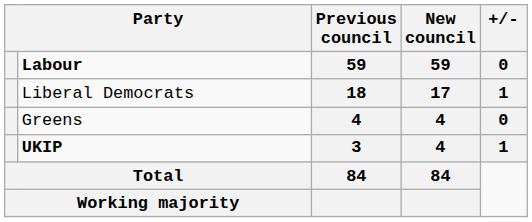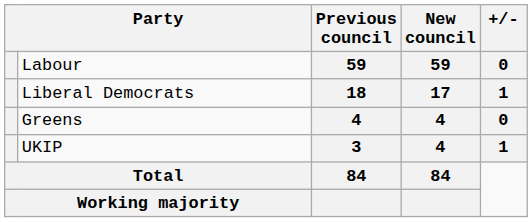Labour | column 2: bold -> normal
UKIP | column 2: bold -> normal
